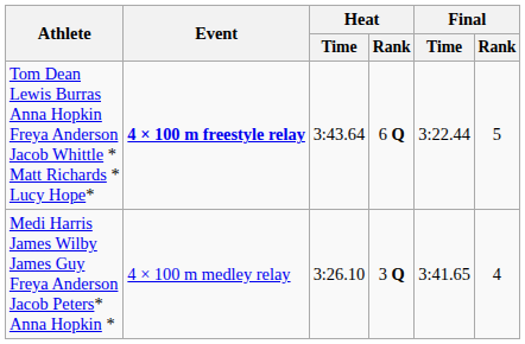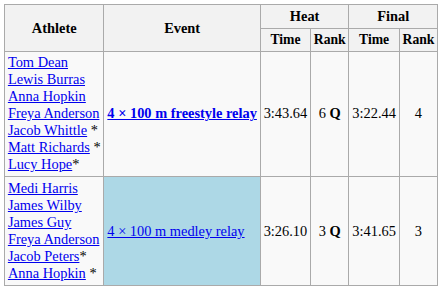row 3 | Final / Rank: 5 -> 4
row 4 | Event: no background -> lightblue background
row 4 | Final / Rank: 4 -> 3
